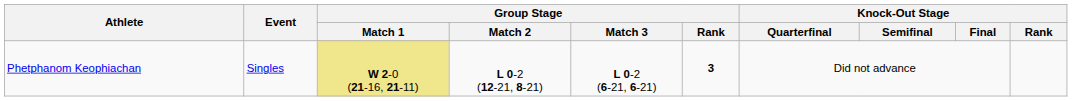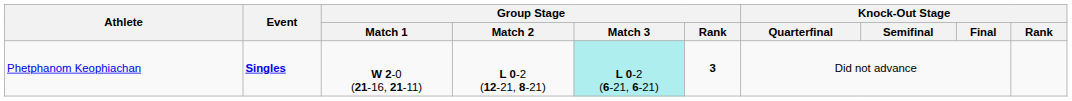Phetphanom Keophiachan | Event: normal -> bold
Phetphanom Keophiachan | Group Stage / Match 1: khaki background -> no background
Phetphanom Keophiachan | Group Stage / Match 3: no background -> paleturquoise background
